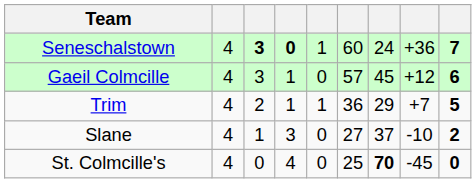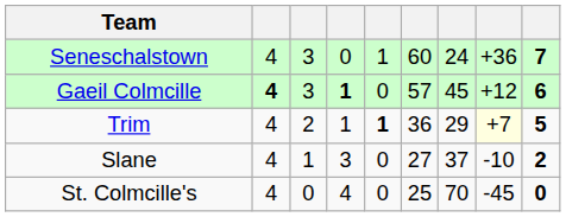Seneschalstown | column 3: bold -> normal
Seneschalstown | column 4: bold -> normal
Gaeil Colmcille | column 2: normal -> bold
Gaeil Colmcille | column 4: normal -> bold
Trim | column 5: normal -> bold
Trim | column 8: no background -> lightyellow background
St. Colmcille's | column 7: bold -> normal
